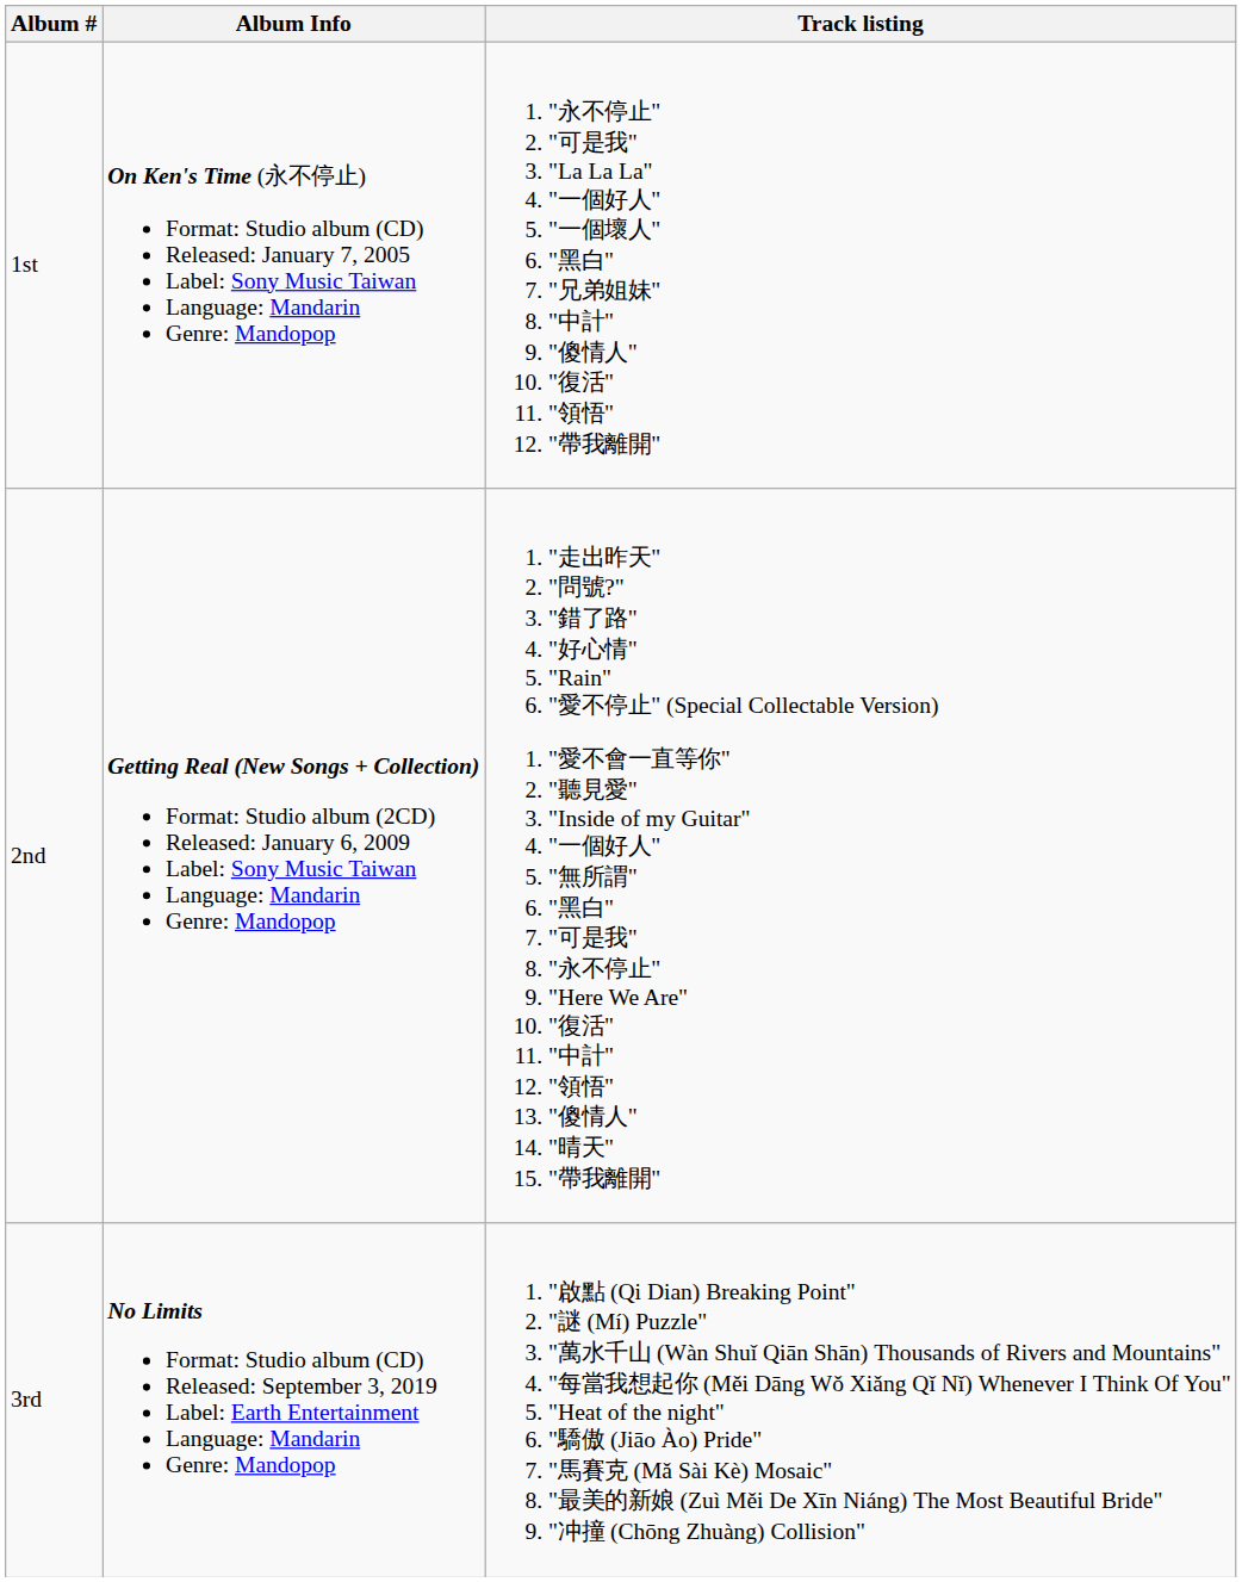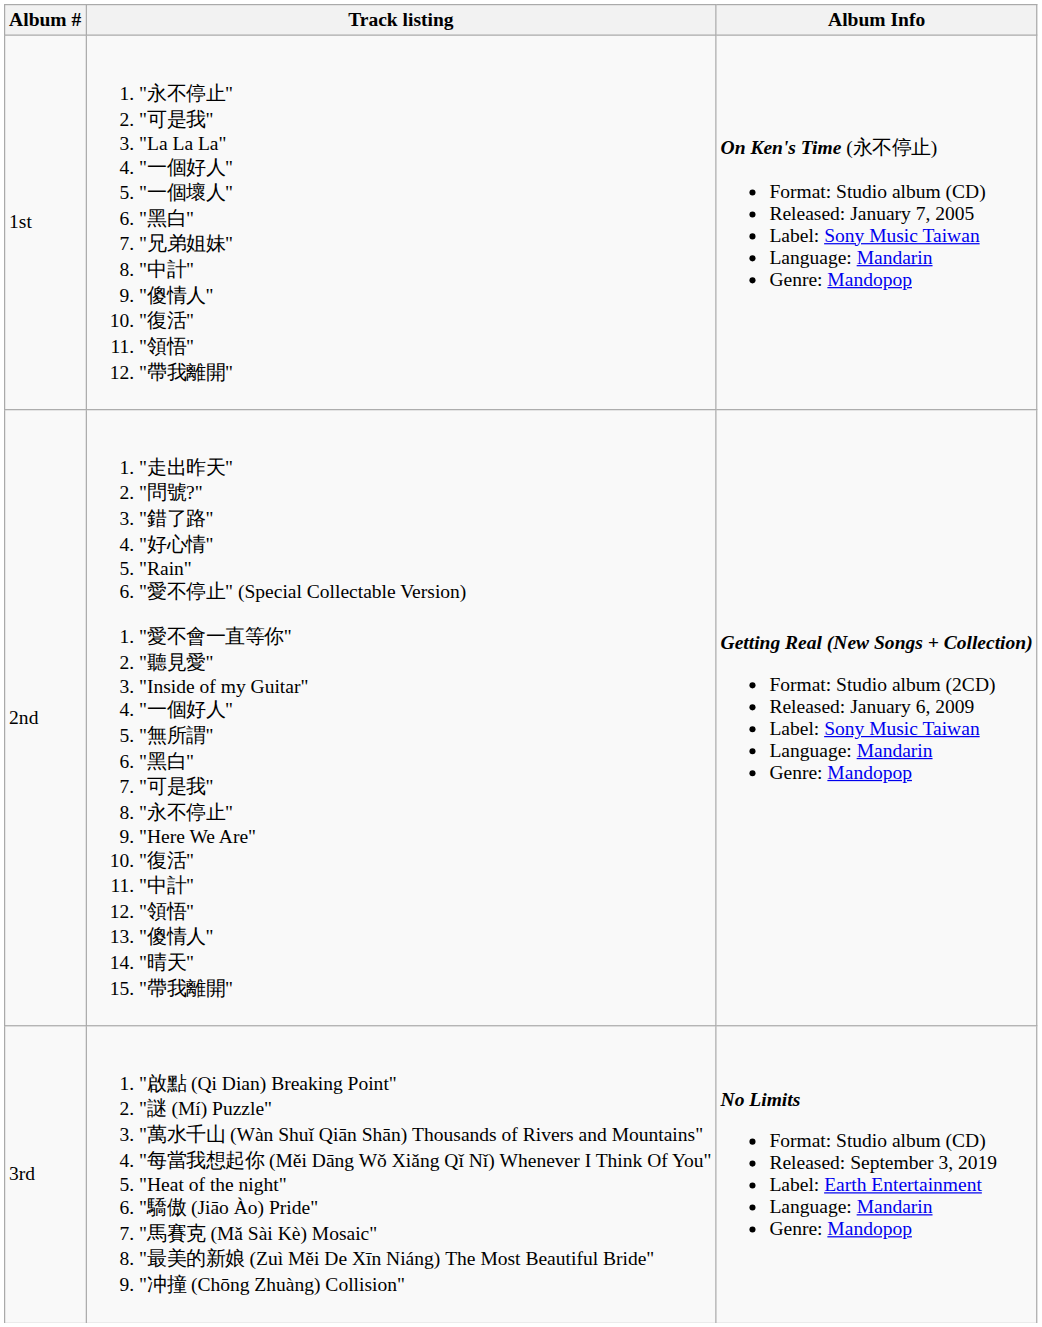columns swapped: Album Info <-> Track listing
